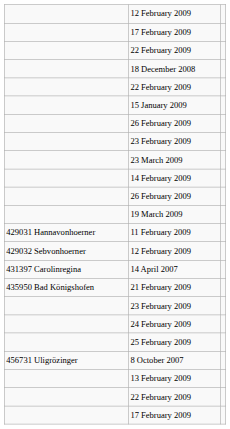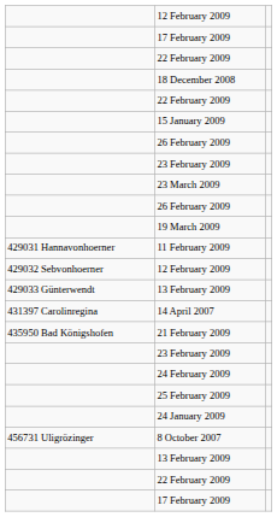- row: 14 February 2009
+ row: 429033 Günterwendt | 13 February 2009
+ row: 24 January 2009
